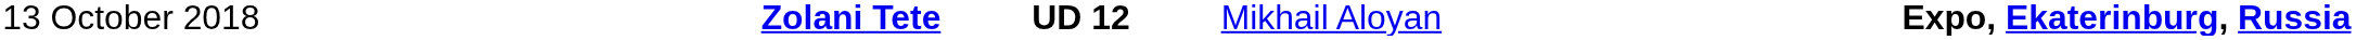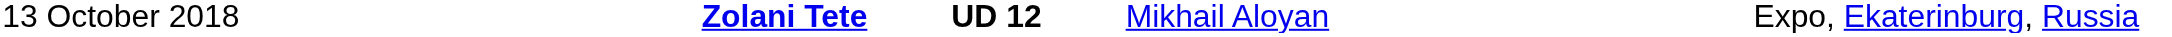13 October 2018 | column 5: bold -> normal
